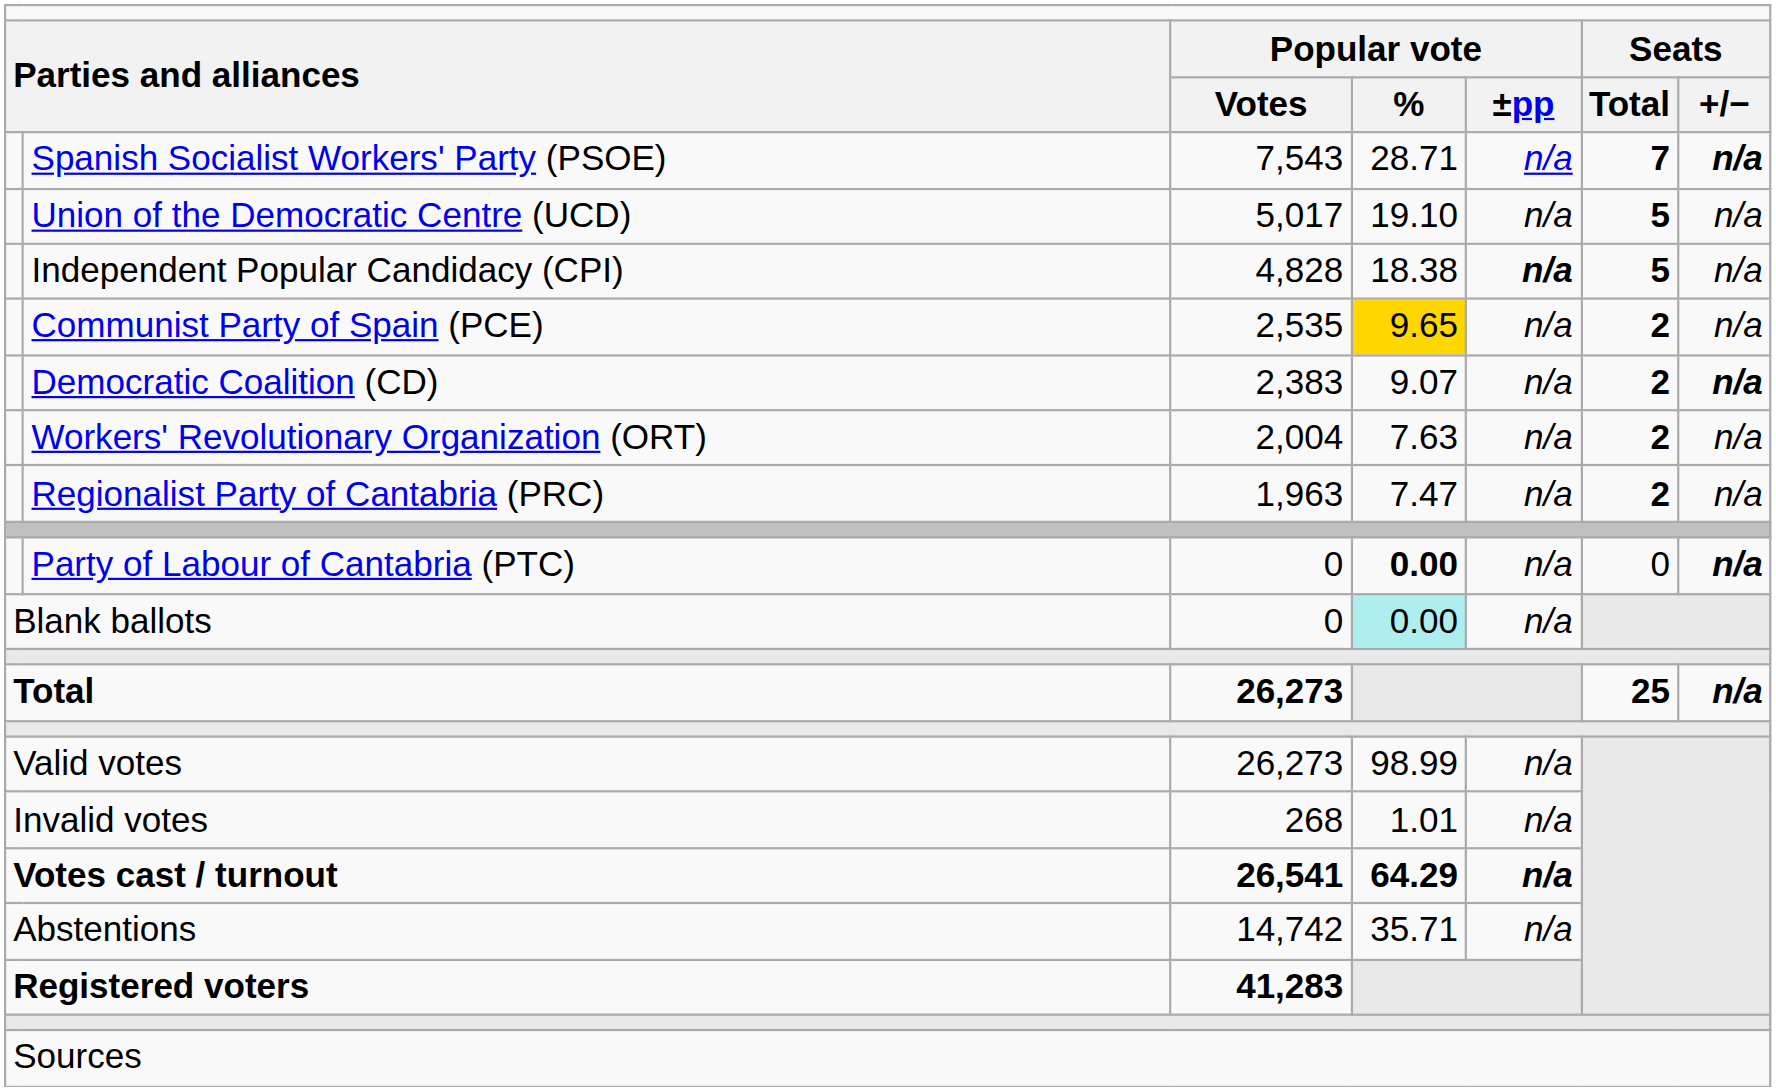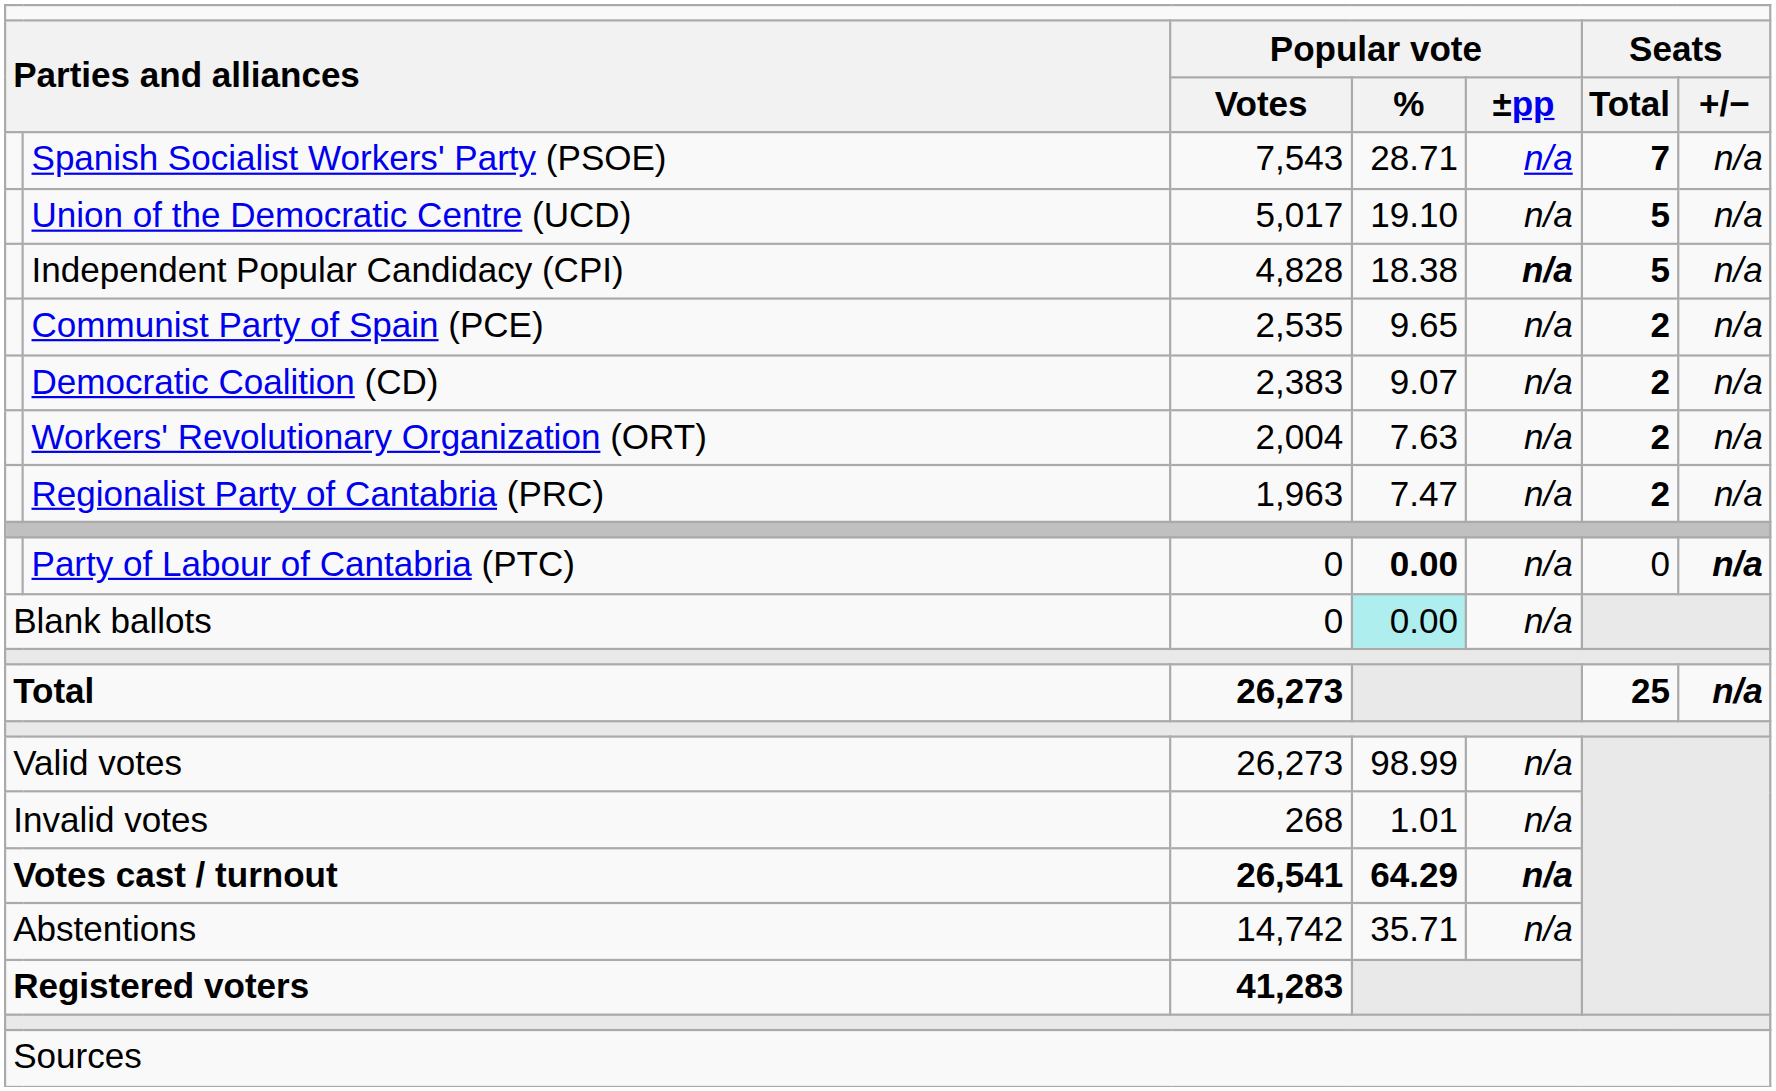Spanish Socialist Workers' Party (PSOE) | column 7: bold -> normal
Communist Party of Spain (PCE) | column 4: gold background -> no background
Democratic Coalition (CD) | column 7: bold -> normal
